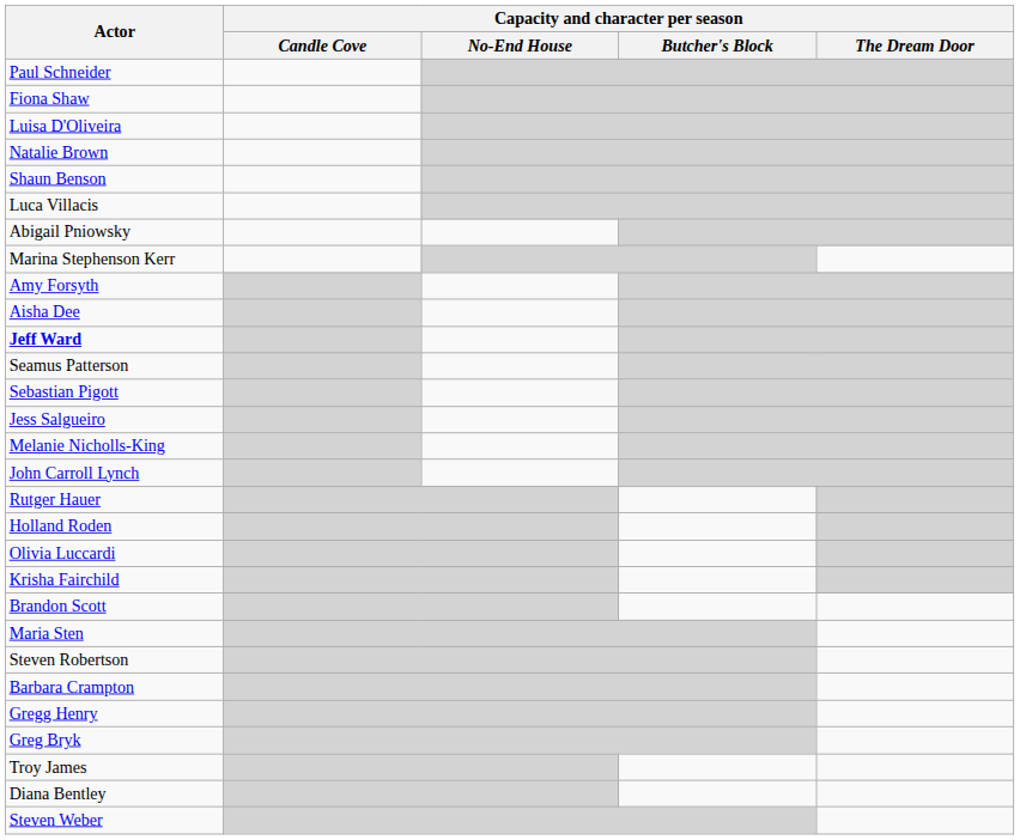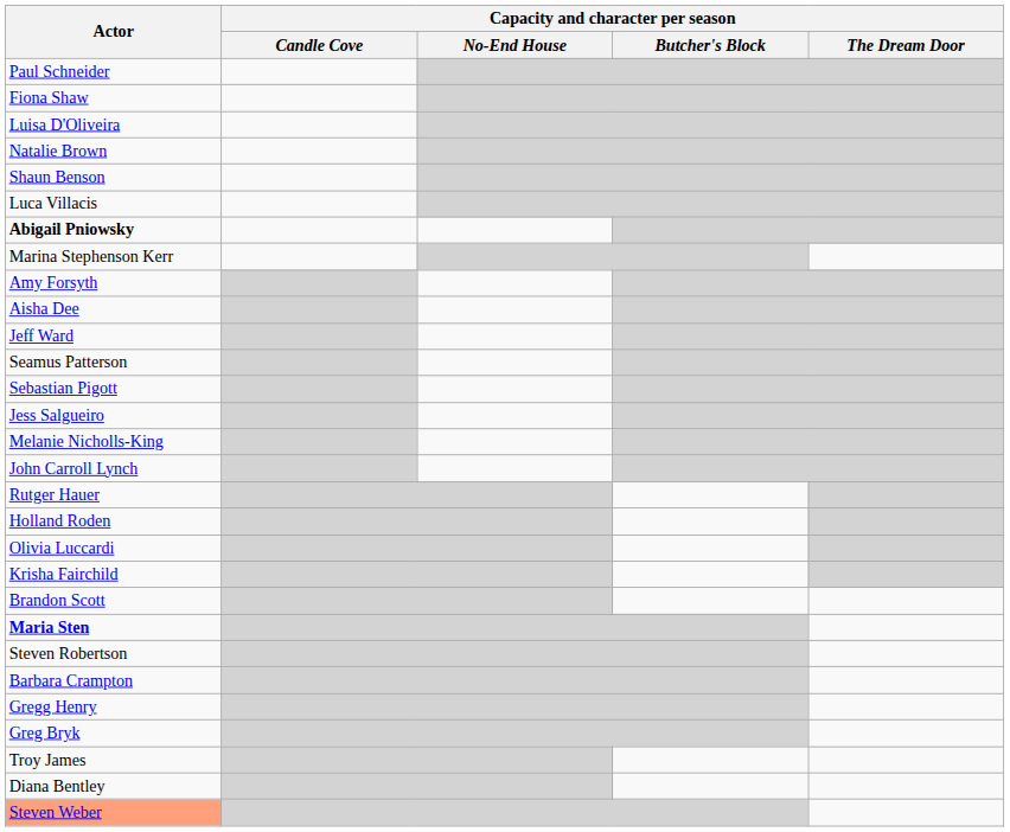Abigail Pniowsky | Actor: normal -> bold
Jeff Ward | Actor: bold -> normal
Maria Sten | Actor: normal -> bold
Steven Weber | Actor: no background -> lightsalmon background
